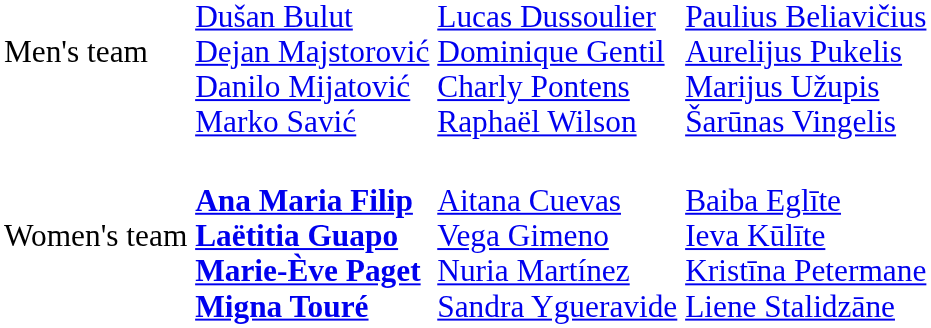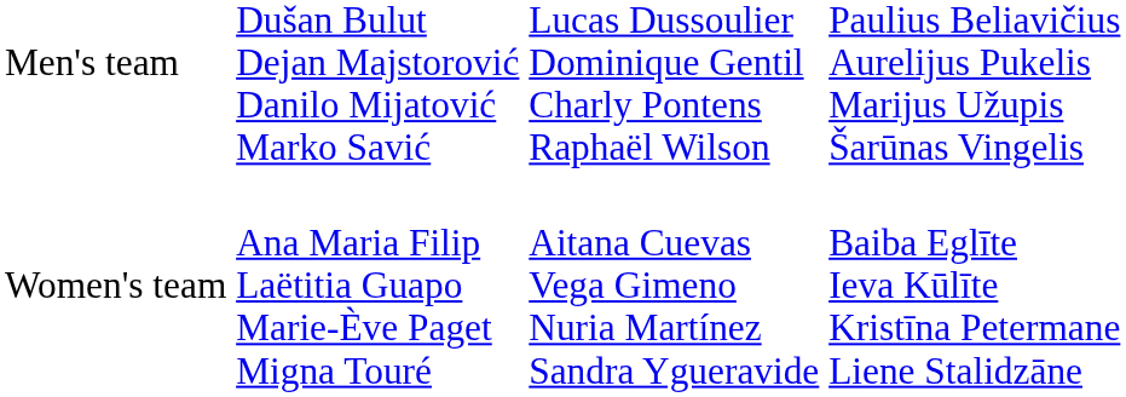Women's team | column 2: bold -> normal
